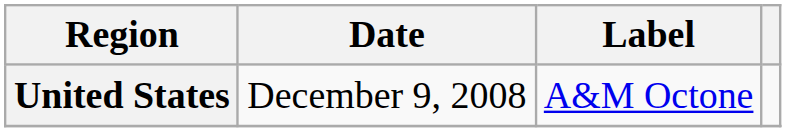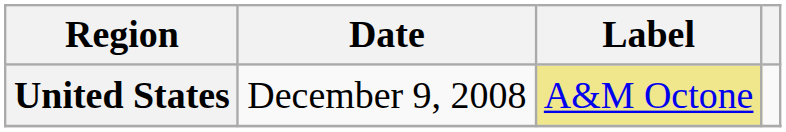United States | Label: no background -> khaki background
